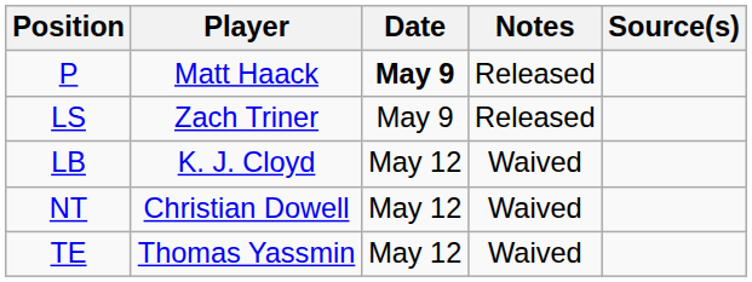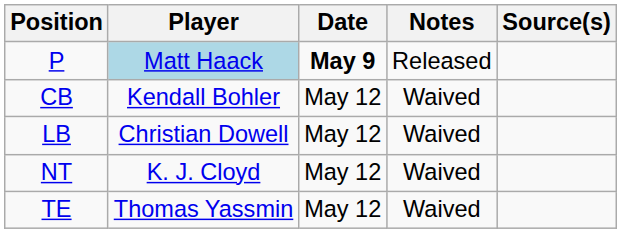P | Player: no background -> lightblue background
- row: LS | Zach Triner | May 9 | Released
+ row: CB | Kendall Bohler | May 12 | Waived
LB | Player: K. J. Cloyd -> Christian Dowell
NT | Player: Christian Dowell -> K. J. Cloyd
